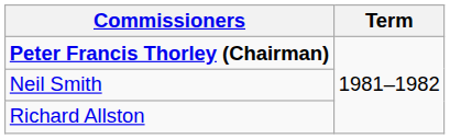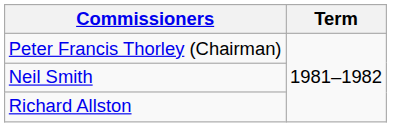Peter Francis Thorley (Chairman) | Commissioners: bold -> normal
